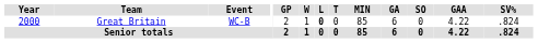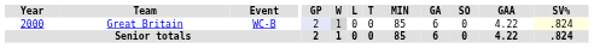Great Britain | GP: no background -> lavender background
Great Britain | W: no background -> lightgrey background
Great Britain | L: bold -> normal
Great Britain | SV%: no background -> lightyellow background
